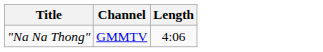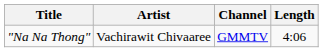+ column: Artist | Vachirawit Chivaaree
